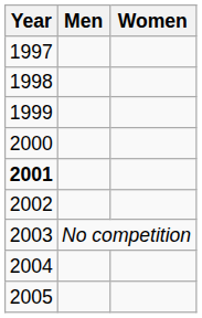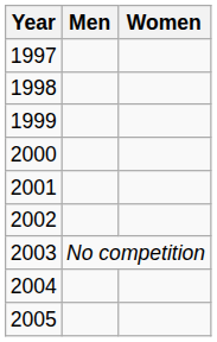2001 | Year: bold -> normal
